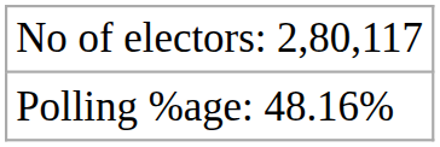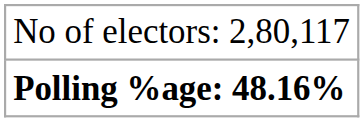row 2 | column 1: normal -> bold
